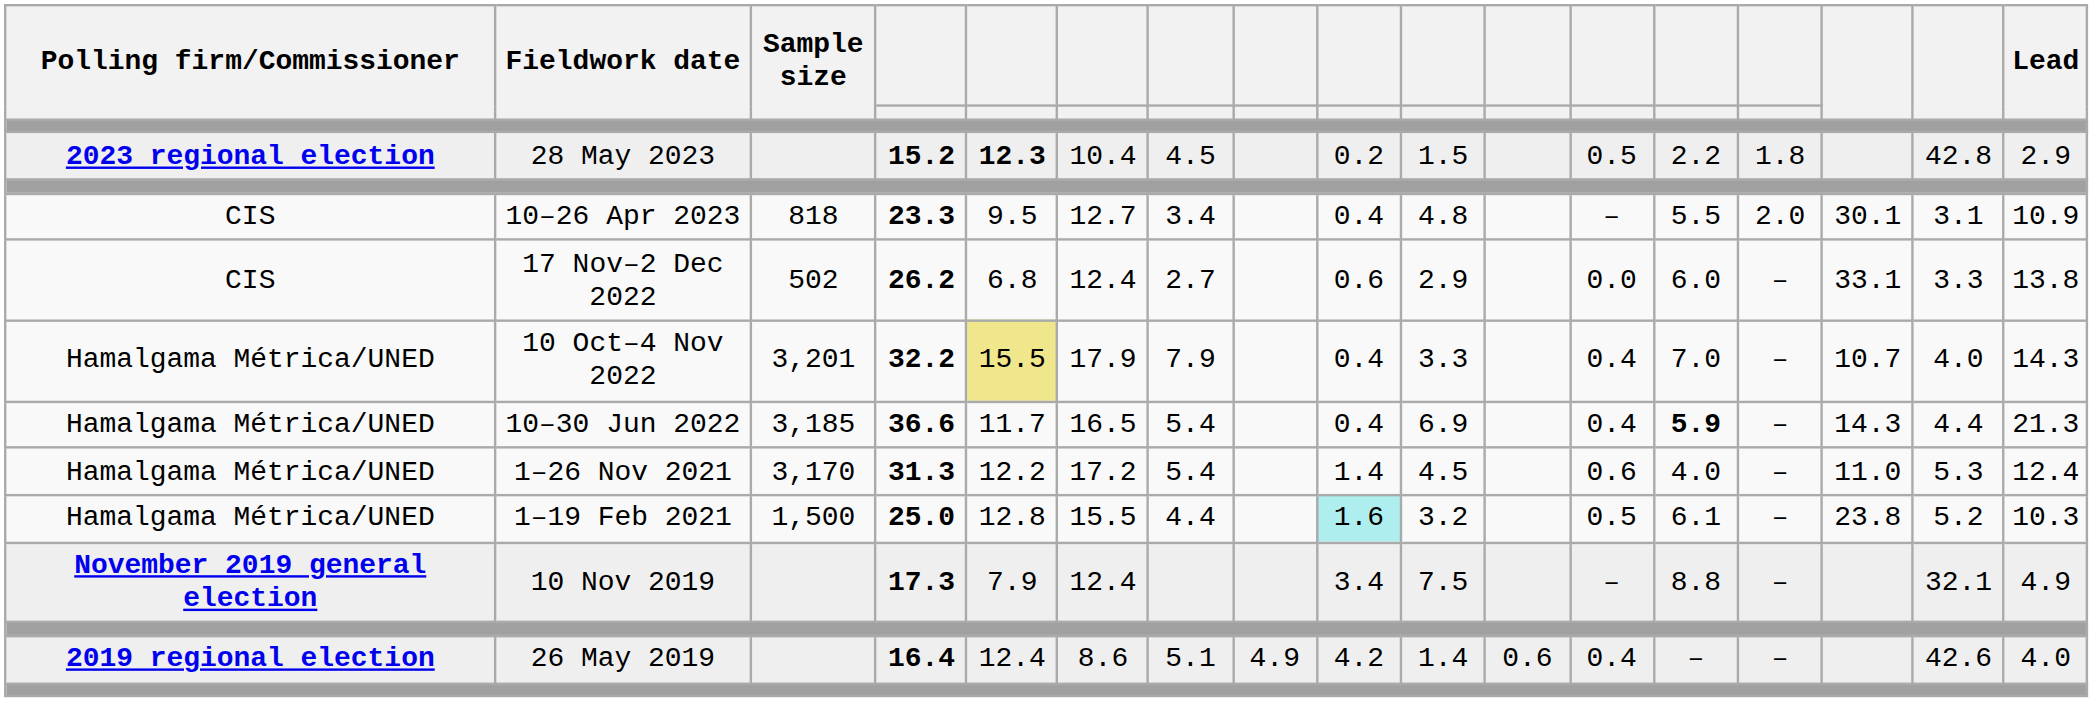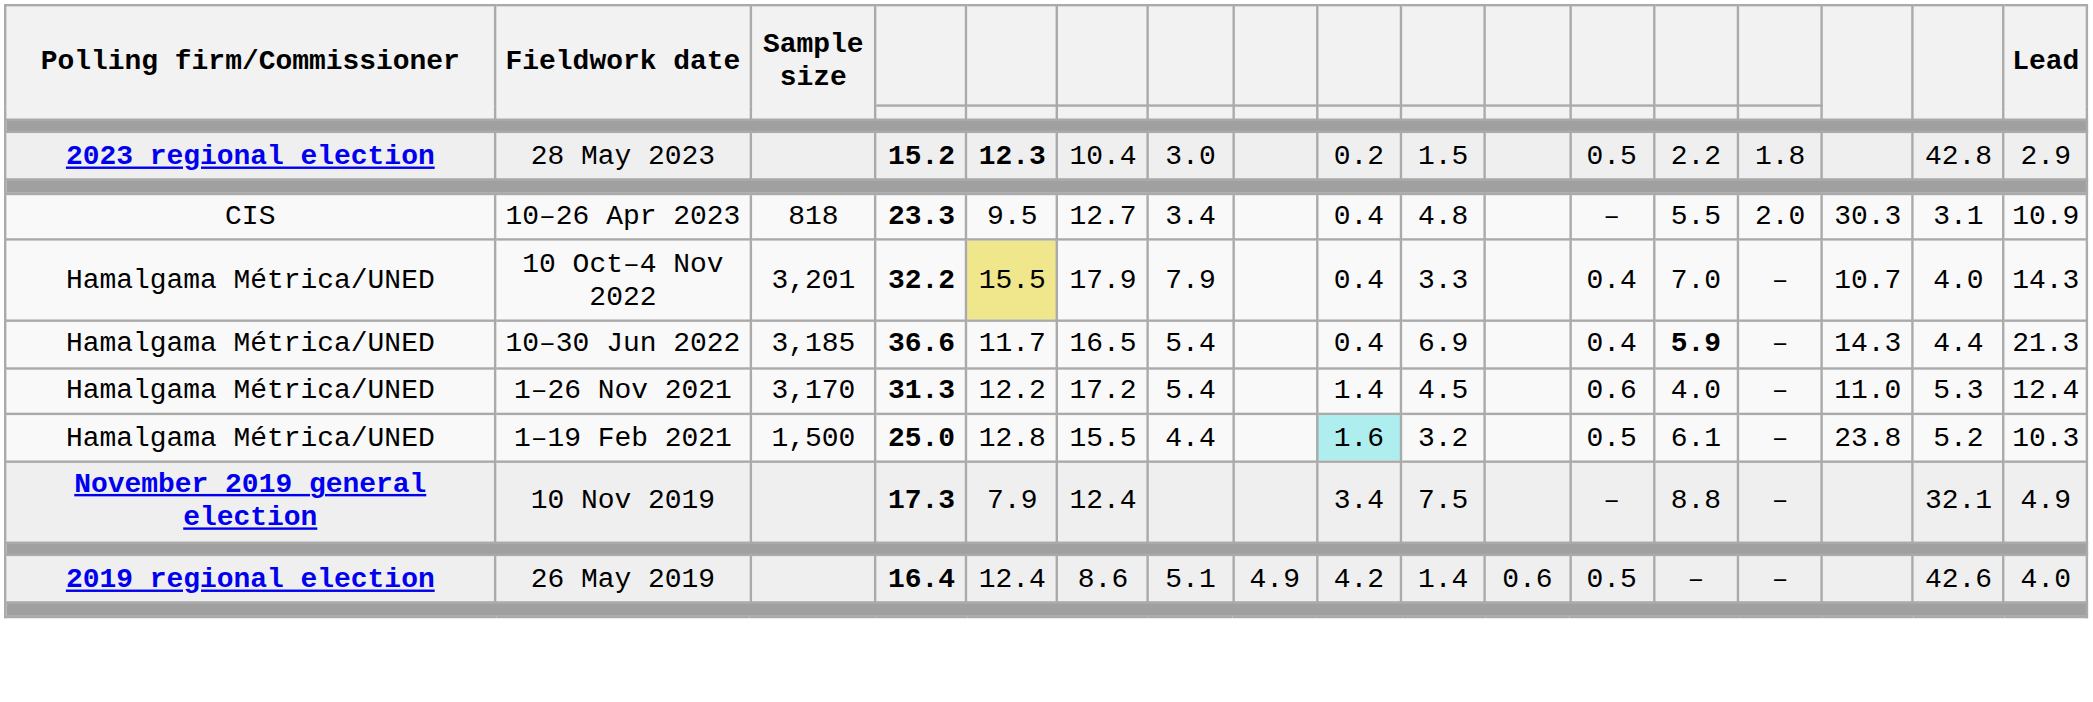28 May 2023 | column 7: 4.5 -> 3.0
10–26 Apr 2023 | column 15: 30.1 -> 30.3
- row: CIS | 17 Nov–2 Dec 2022 | 502 | 26.2 | 6.8 | 12.4 | 2.7 | 0.6 | 2.9 | 0.0 | 6.0 | – | 33.1 | 3.3 | 13.8
26 May 2019 | column 12: 0.4 -> 0.5
